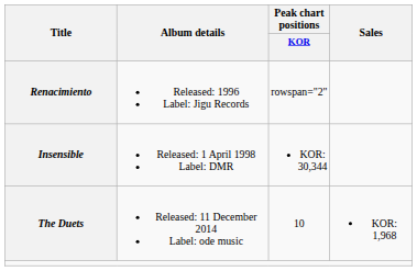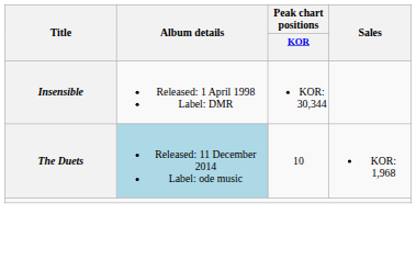- row: Renacimiento | Released: 1996 Label: Jigu Records | rowspan="2"
The Duets | Album details: no background -> lightblue background
